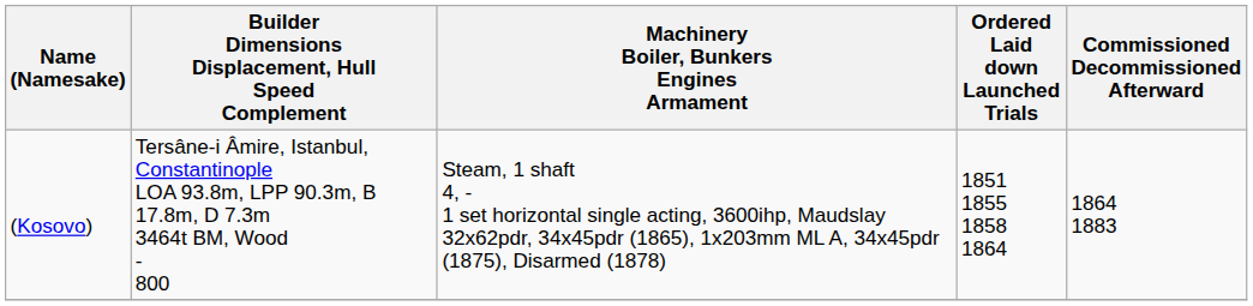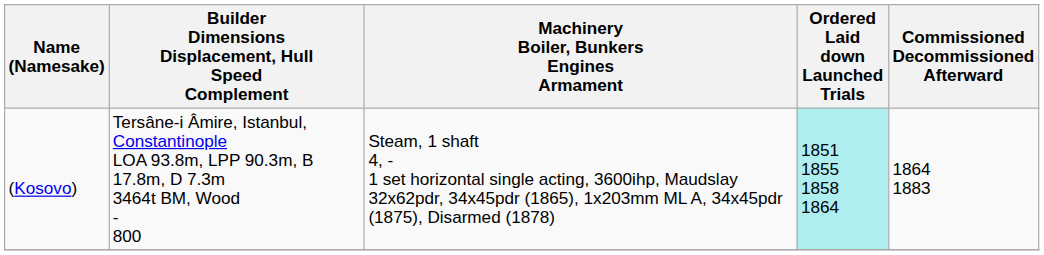(Kosovo) | Ordered Laid down Launched Trials: no background -> paleturquoise background
